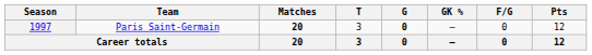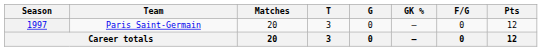1997 | Matches: bold -> normal
1997 | G: bold -> normal
